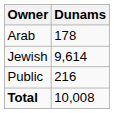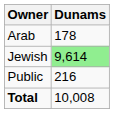Jewish | Dunams: no background -> lightgreen background
